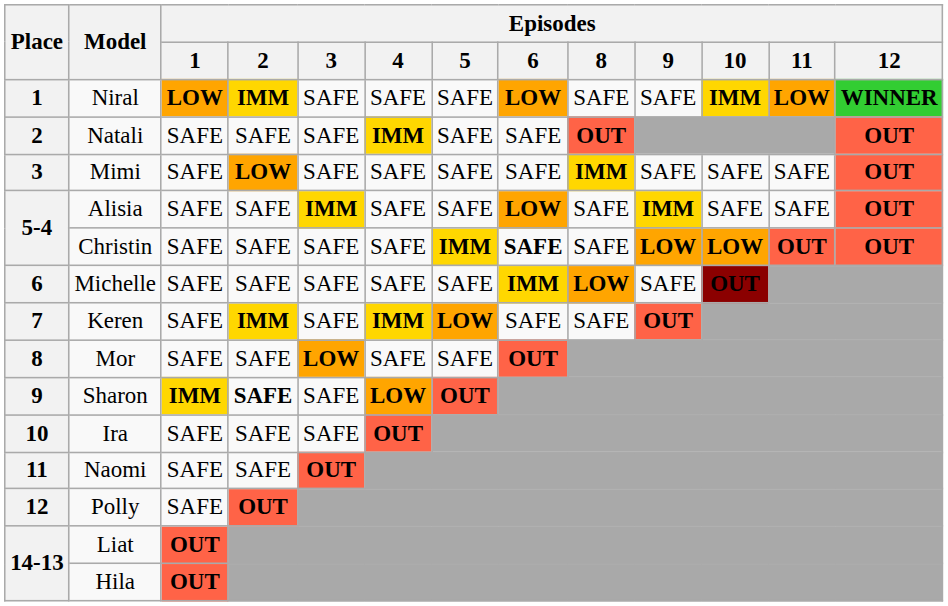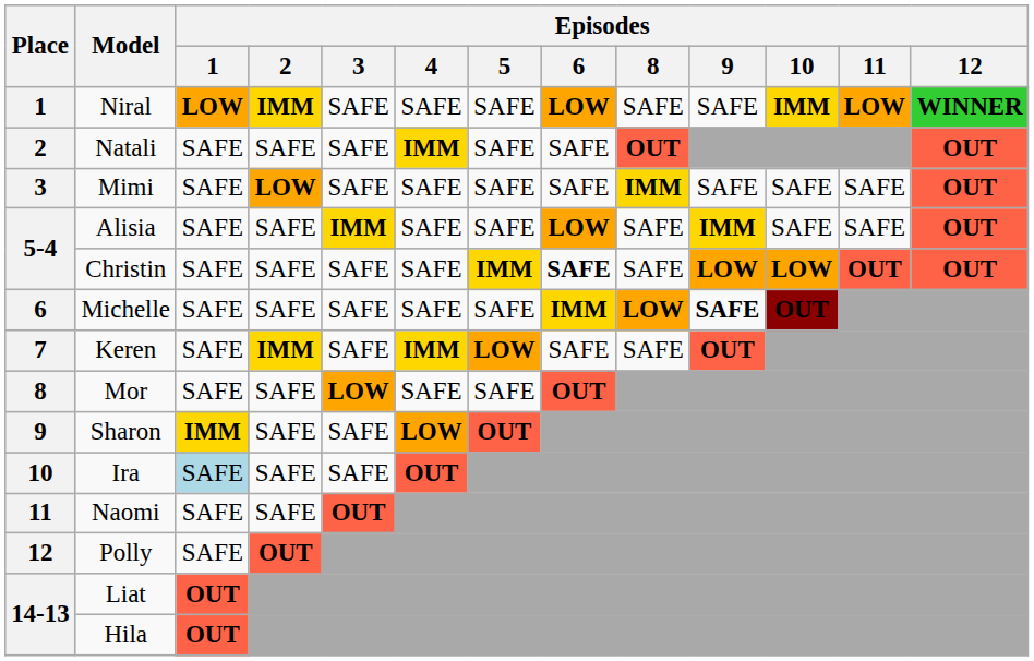Michelle | Episodes / 9: normal -> bold
Sharon | Episodes / 2: bold -> normal
Ira | Episodes / 1: no background -> lightblue background
